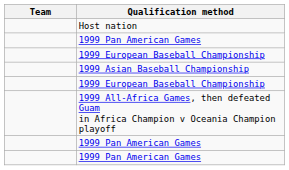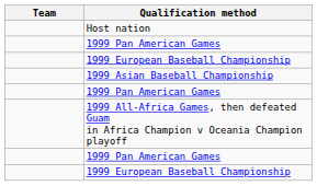row 6 | Qualification method: 1999 European Baseball Championship -> 1999 Pan American Games
row 9 | Qualification method: 1999 Pan American Games -> 1999 European Baseball Championship
